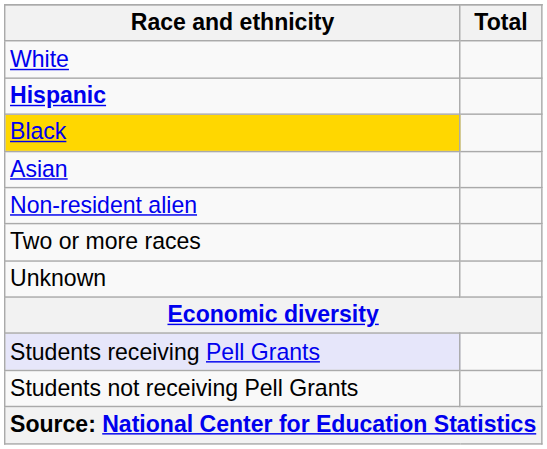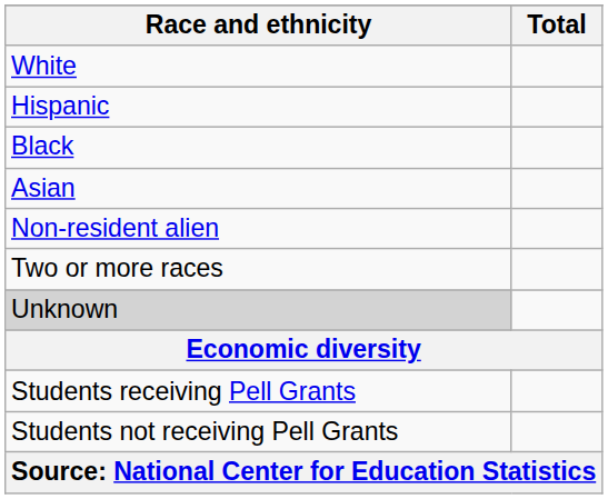Hispanic | Race and ethnicity: bold -> normal
Black | Race and ethnicity: gold background -> no background
Unknown | Race and ethnicity: no background -> lightgrey background
Students receiving Pell Grants | Race and ethnicity: lavender background -> no background
